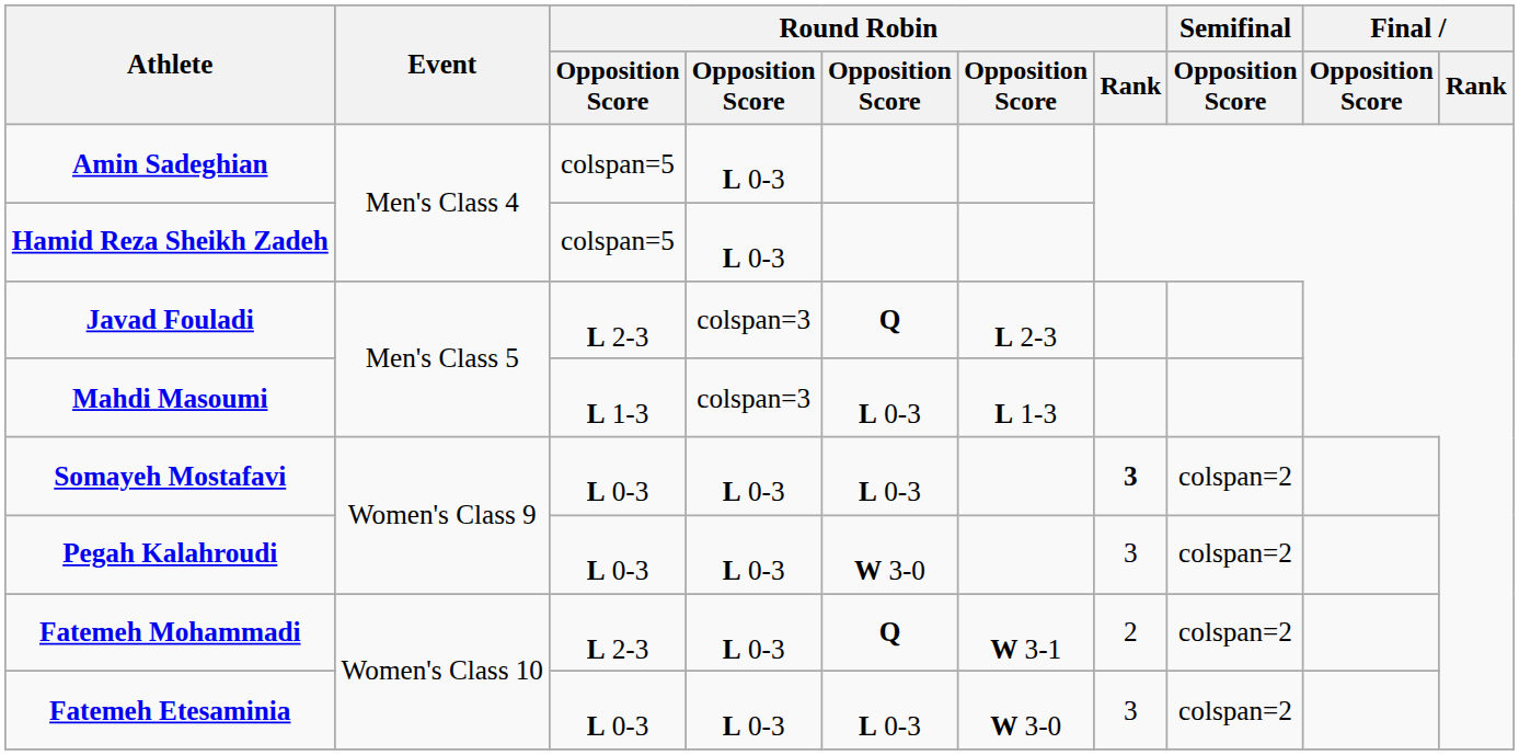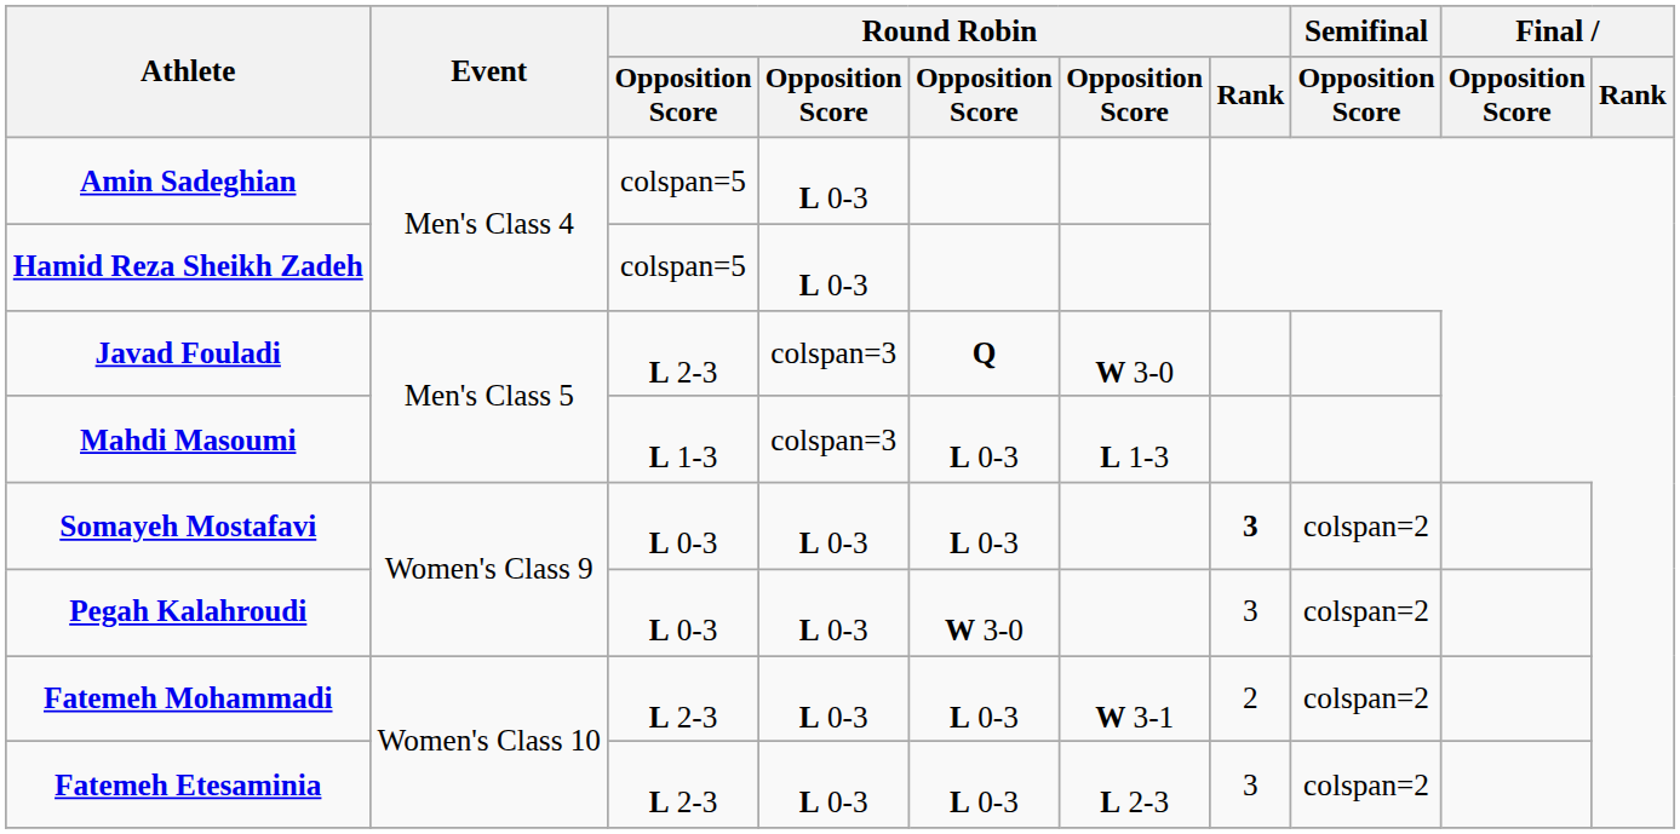Javad Fouladi | column 6: L 2-3 -> W 3-0
Fatemeh Mohammadi | column 5: Q -> L 0-3
Fatemeh Etesaminia | column 3: L 0-3 -> L 2-3
Fatemeh Etesaminia | column 6: W 3-0 -> L 2-3
